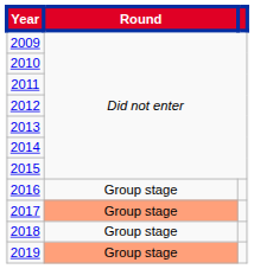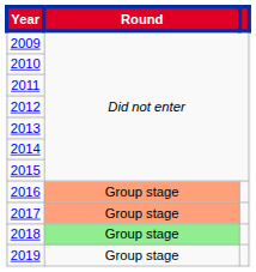2016 | Round: no background -> lightsalmon background
2018 | Round: no background -> lightgreen background
2019 | Round: lightsalmon background -> no background
